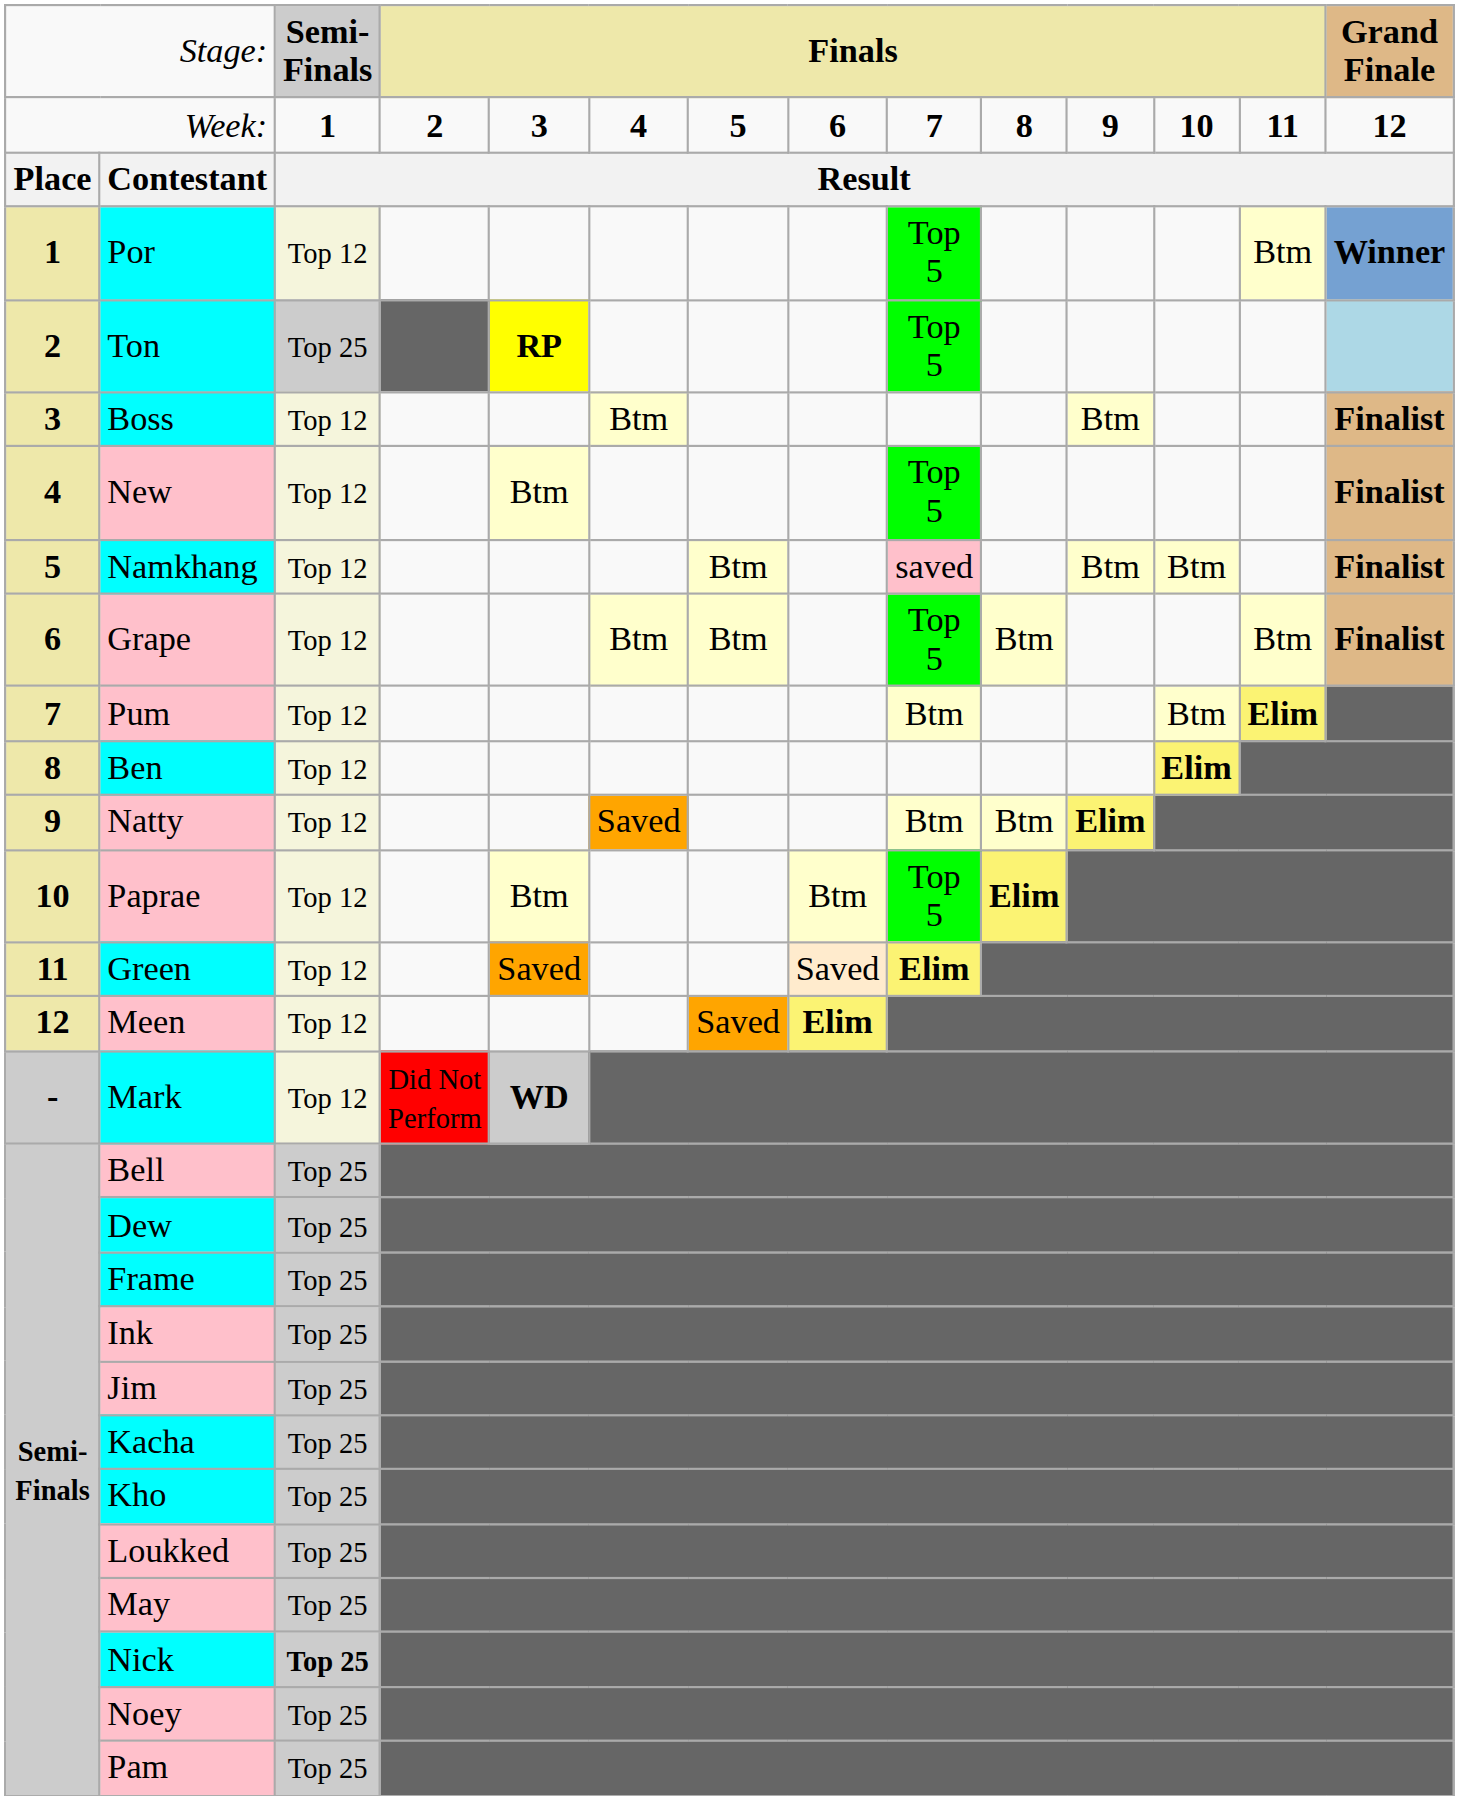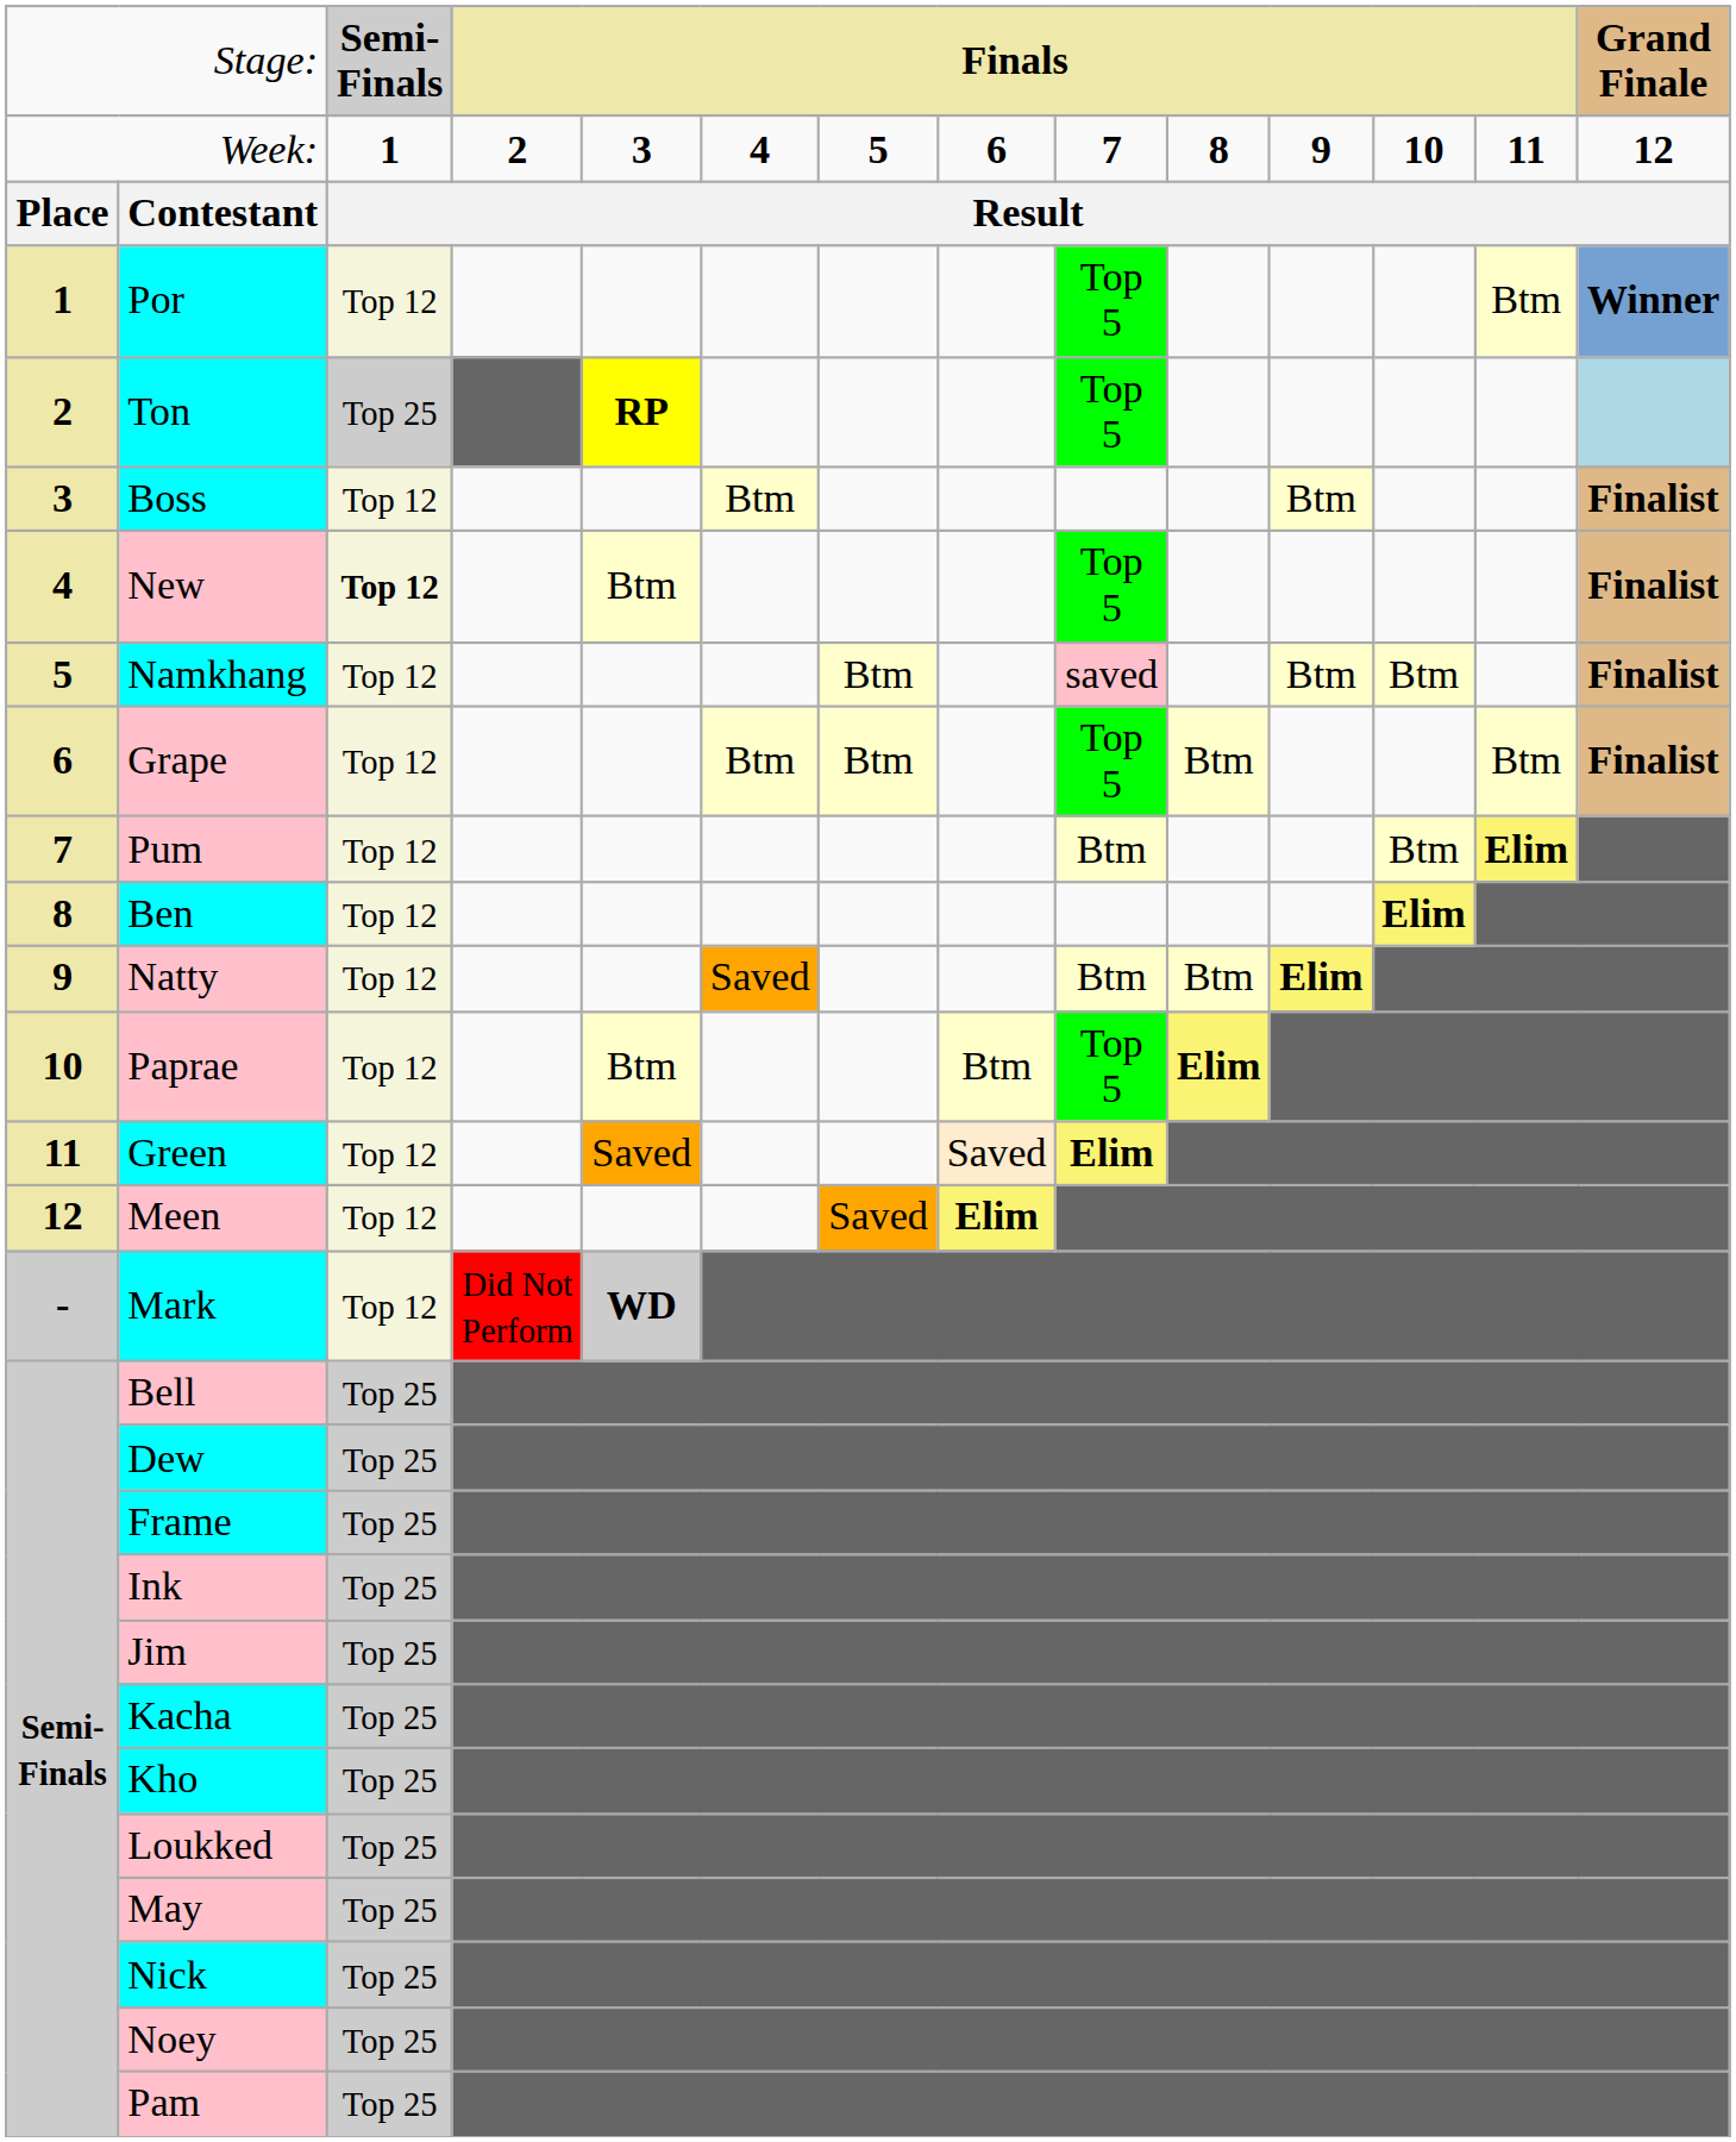New | column 3: normal -> bold
Nick | column 3: bold -> normal
